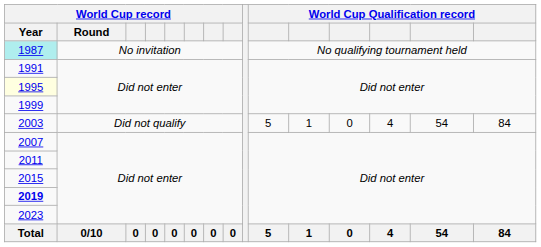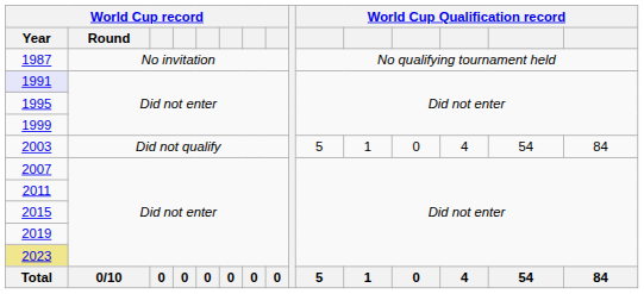1987 | World Cup record / Year: paleturquoise background -> no background
1991 | World Cup record / Year: no background -> lavender background
1995 | World Cup record / Year: lightyellow background -> no background
2019 | World Cup record / Year: bold -> normal
2023 | World Cup record / Year: no background -> khaki background
